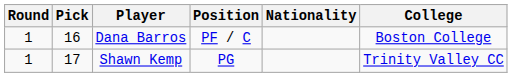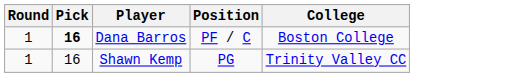- column: Nationality
Dana Barros | Pick: normal -> bold
Shawn Kemp | Pick: 17 -> 16
